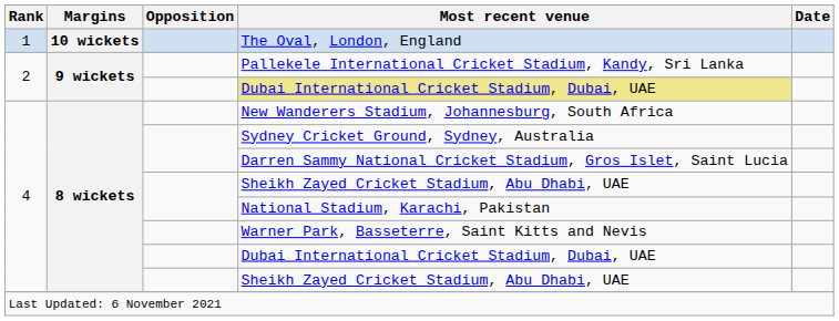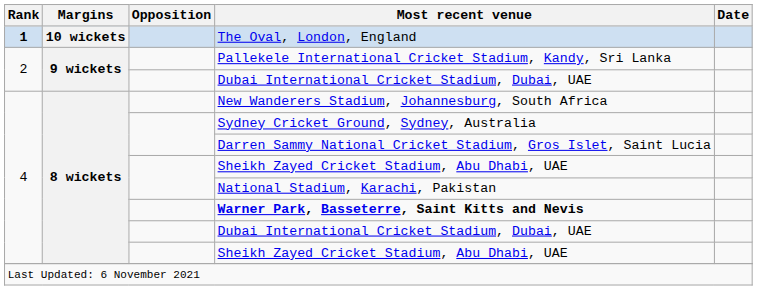The Oval, London, England | Rank: normal -> bold
2 / Dubai International Cricket Stadium, Dubai, UAE | Most recent venue: khaki background -> no background
Warner Park, Basseterre, Saint Kitts and Nevis | Most recent venue: normal -> bold
